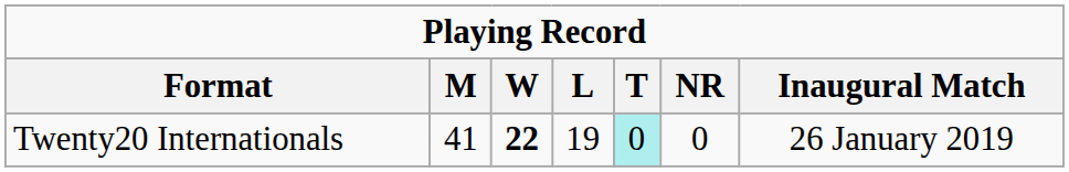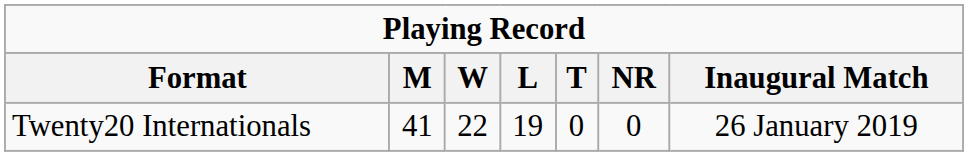Twenty20 Internationals | W: bold -> normal
Twenty20 Internationals | T: paleturquoise background -> no background
